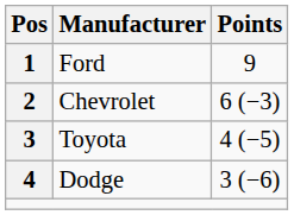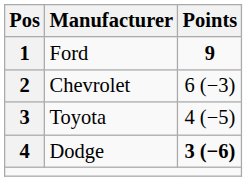Ford | Points: normal -> bold
Dodge | Points: normal -> bold
